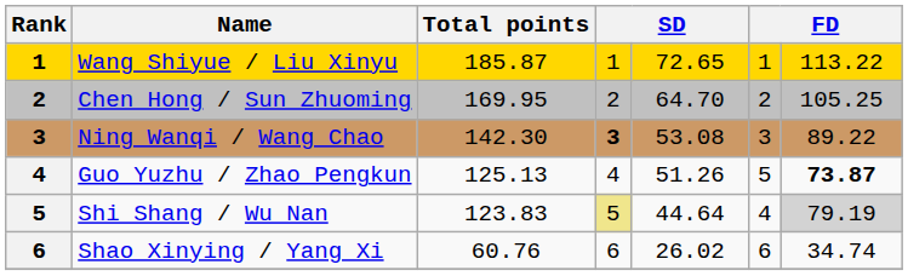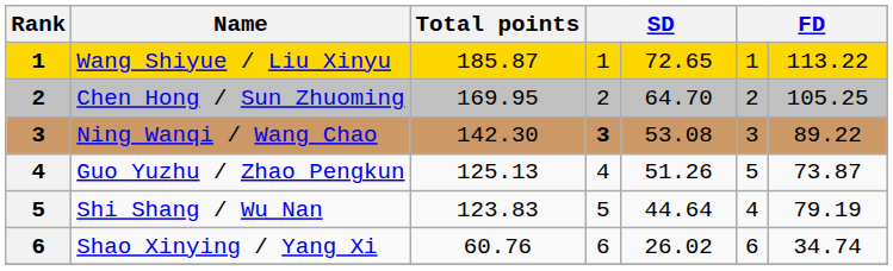Guo Yuzhu / Zhao Pengkun | column 7: bold -> normal
Shi Shang / Wu Nan | column 4: khaki background -> no background
Shi Shang / Wu Nan | column 7: lightgrey background -> no background
